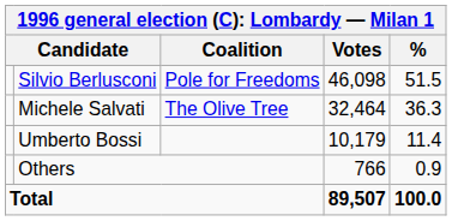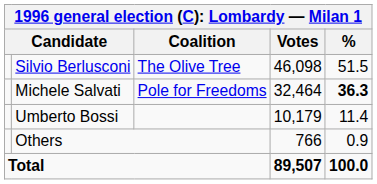Silvio Berlusconi | Coalition: Pole for Freedoms -> The Olive Tree
Michele Salvati | Coalition: The Olive Tree -> Pole for Freedoms
Michele Salvati | %: normal -> bold
